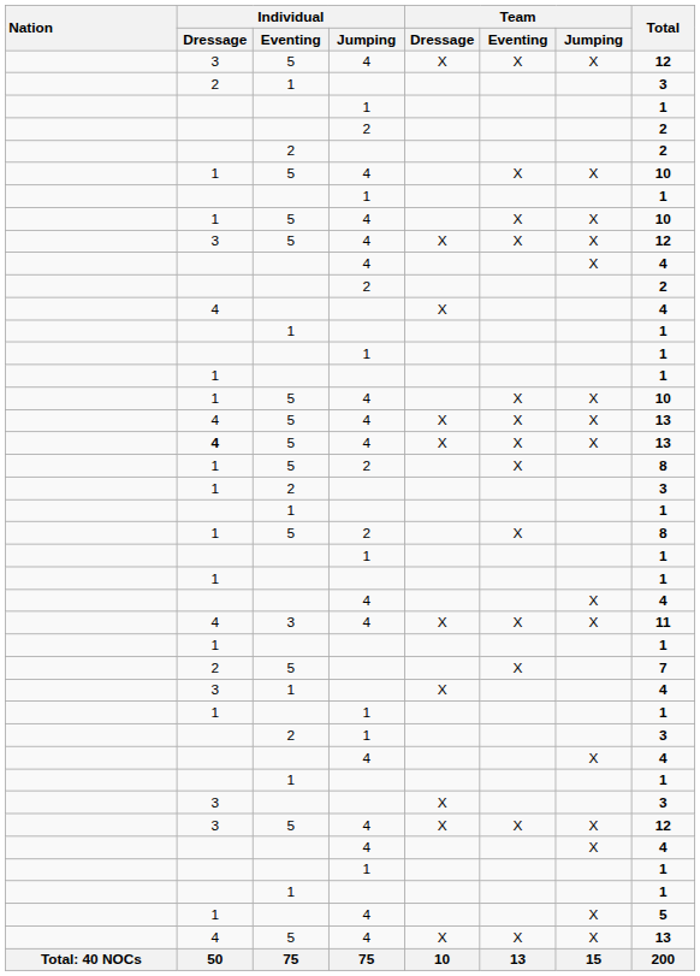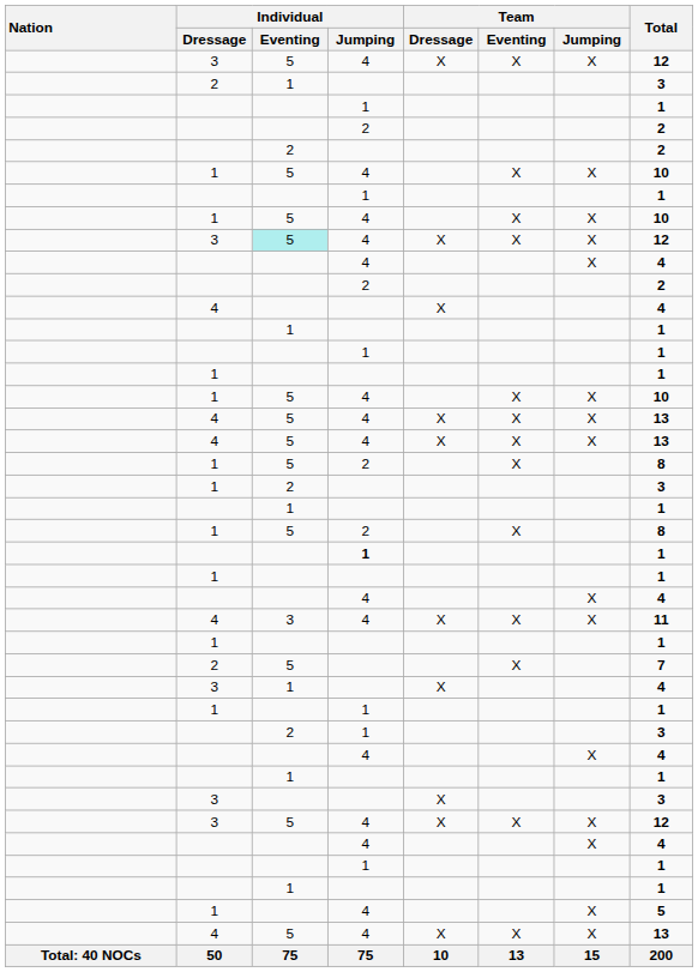row 11 | Individual / Eventing: no background -> paleturquoise background
row 20 | Individual / Dressage: bold -> normal
row 25 | Individual / Jumping: normal -> bold
